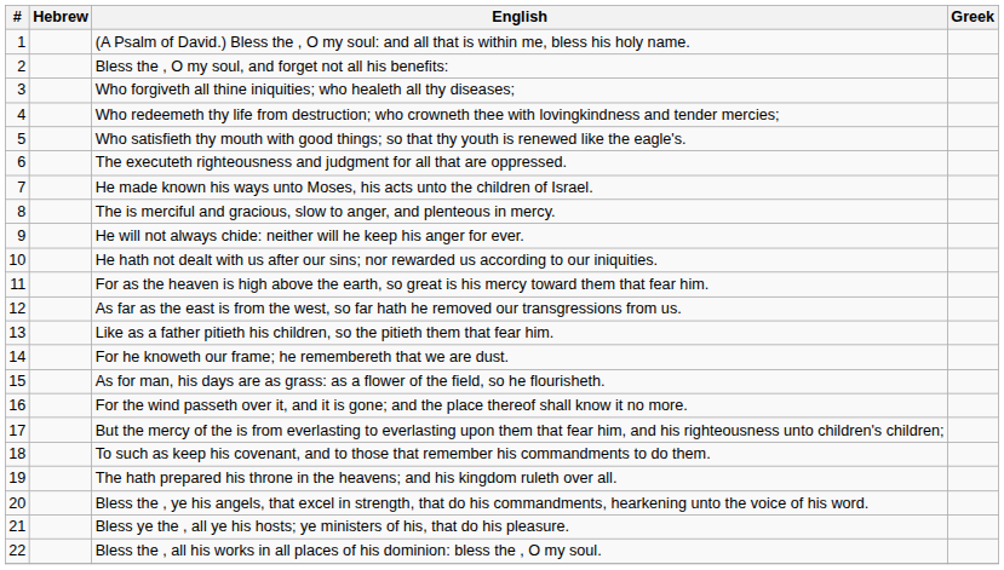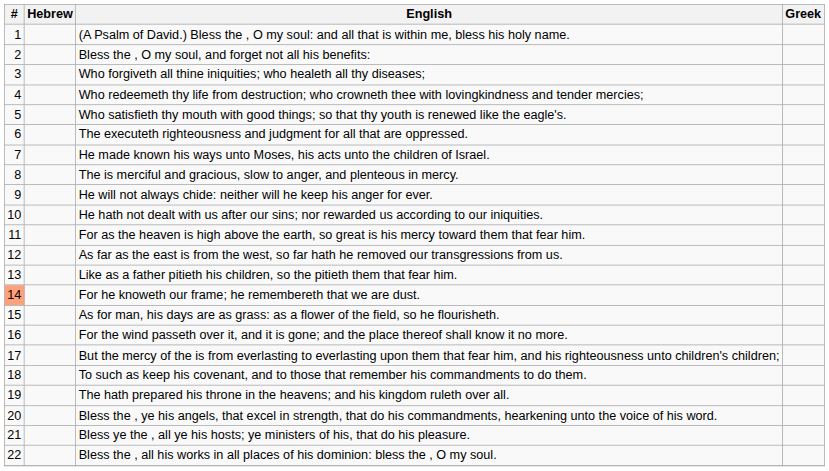For he knoweth our frame; he remembereth that we are dust. | #: no background -> lightsalmon background
